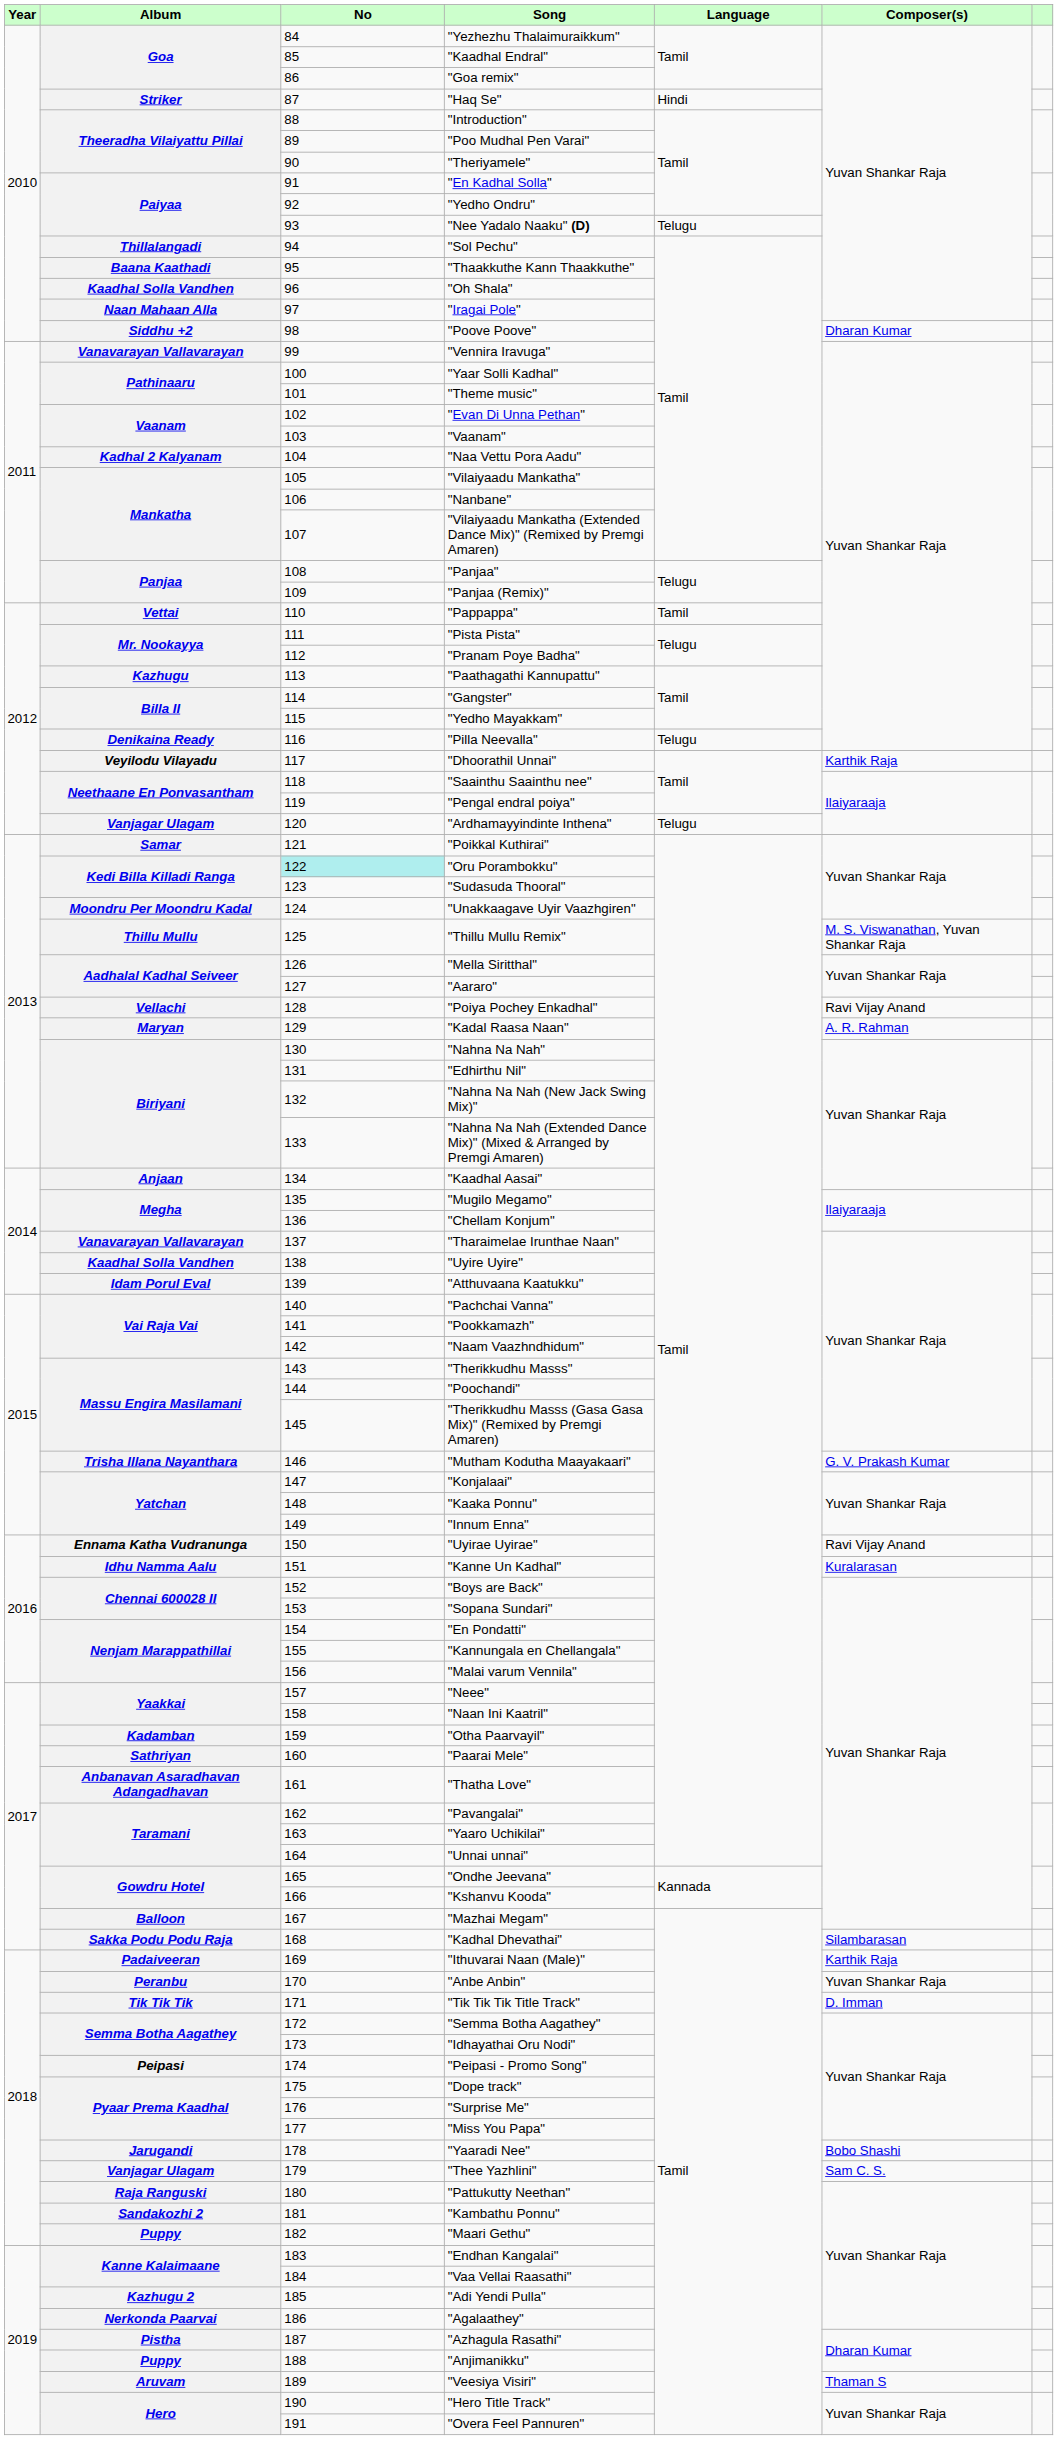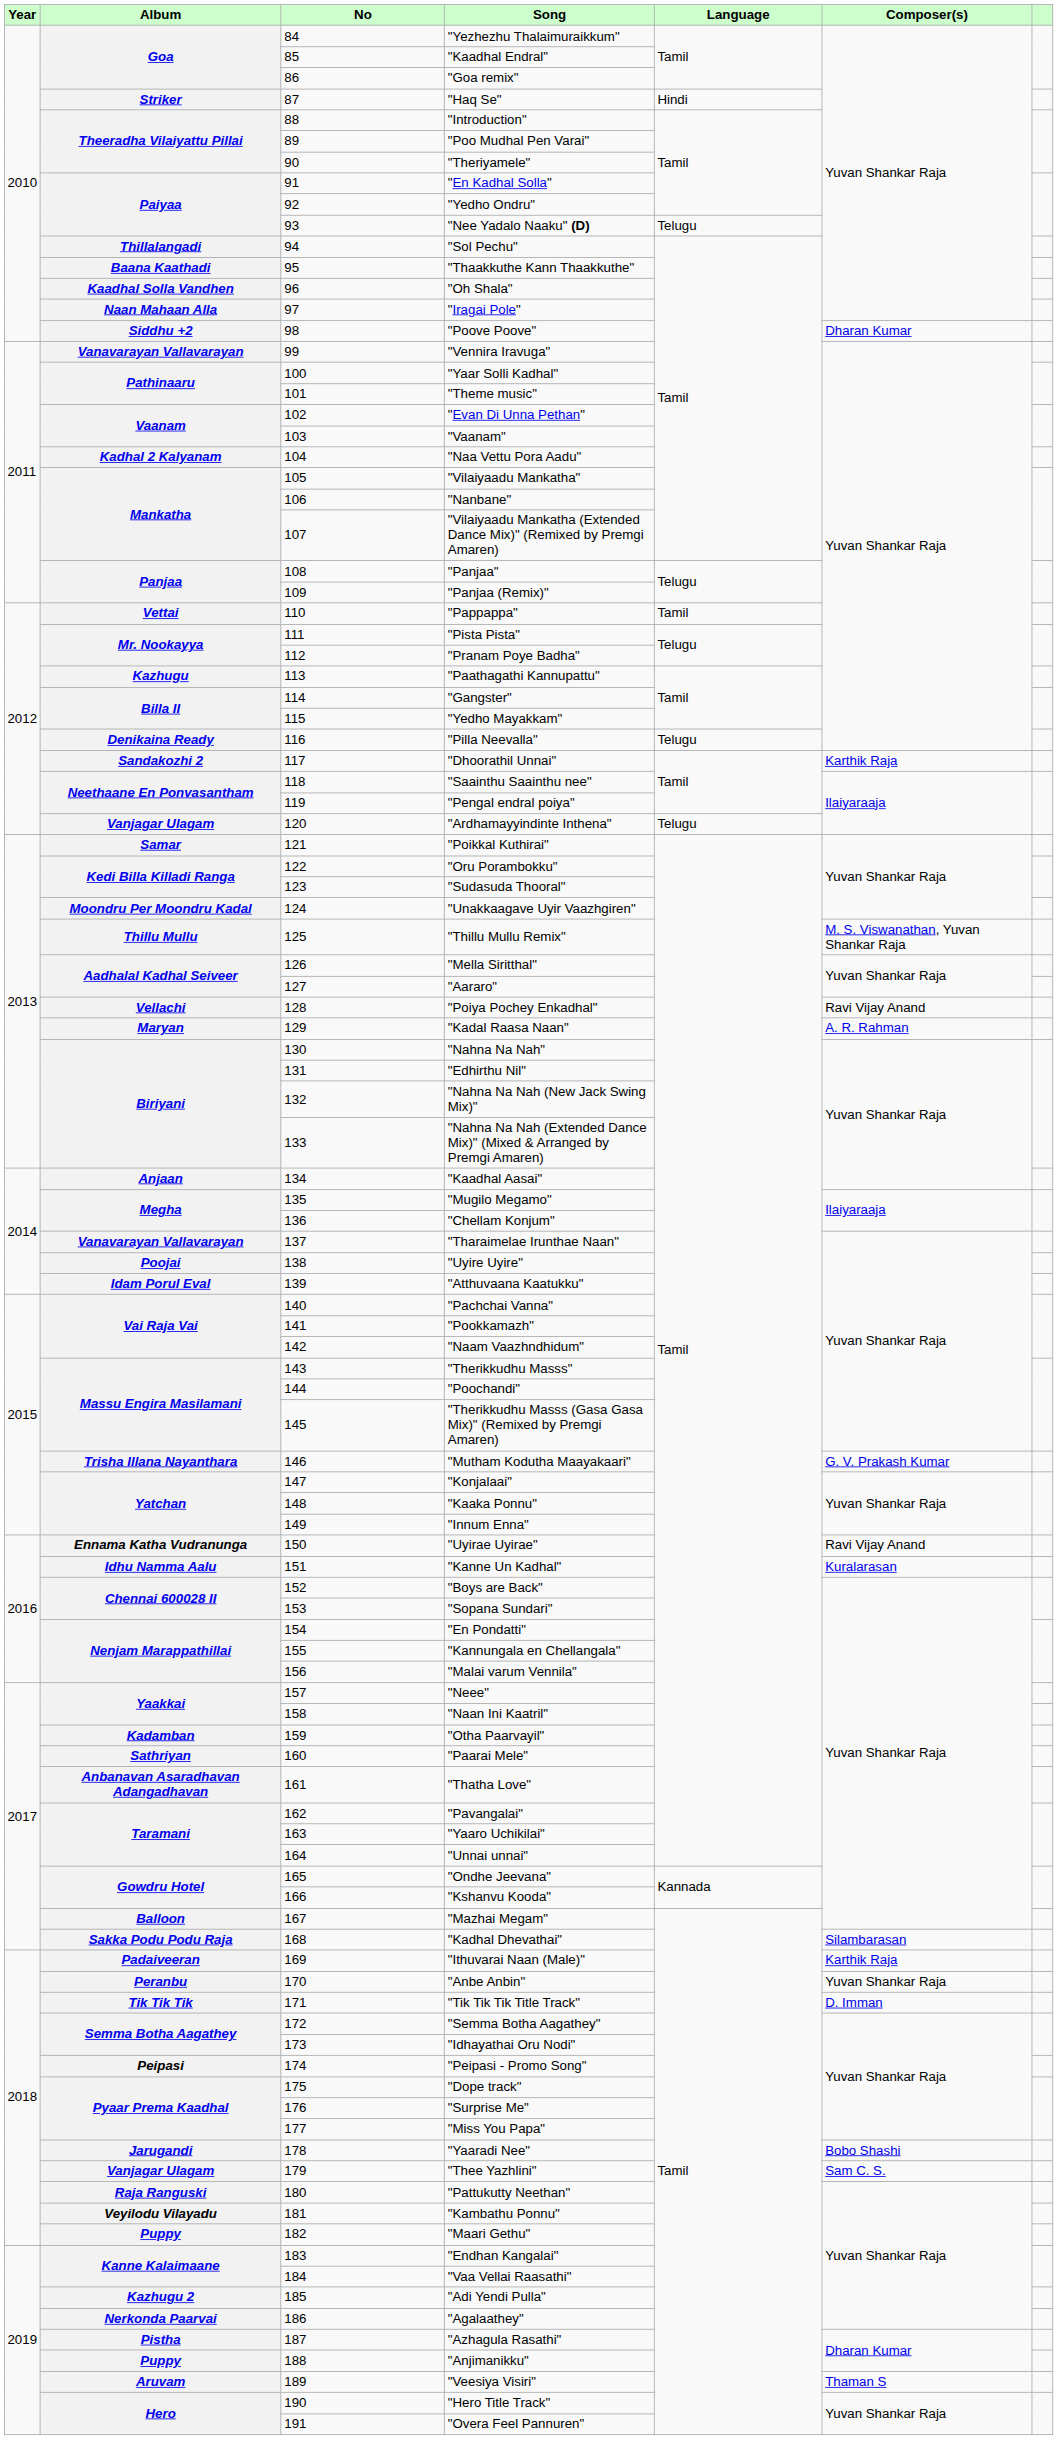"Dhoorathil Unnai" | Album: Veyilodu Vilayadu -> Sandakozhi 2
"Oru Porambokku" | No: paleturquoise background -> no background
"Uyire Uyire" | Album: Kaadhal Solla Vandhen -> Poojai
"Kambathu Ponnu" | Album: Sandakozhi 2 -> Veyilodu Vilayadu
